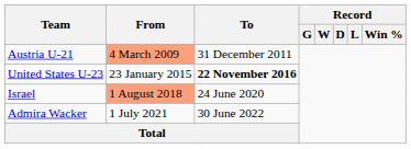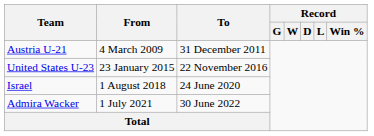Austria U-21 | From: lightsalmon background -> no background
United States U-23 | To: bold -> normal
Israel | From: lightsalmon background -> no background
